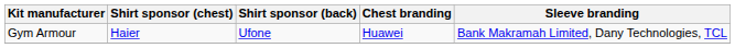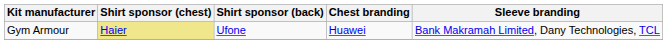Gym Armour | Shirt sponsor (chest): no background -> khaki background
